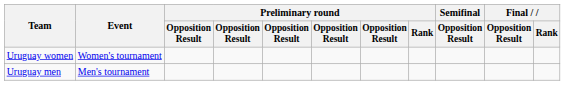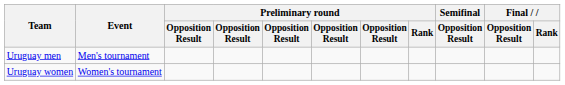rows swapped: Uruguay men <-> Uruguay women
